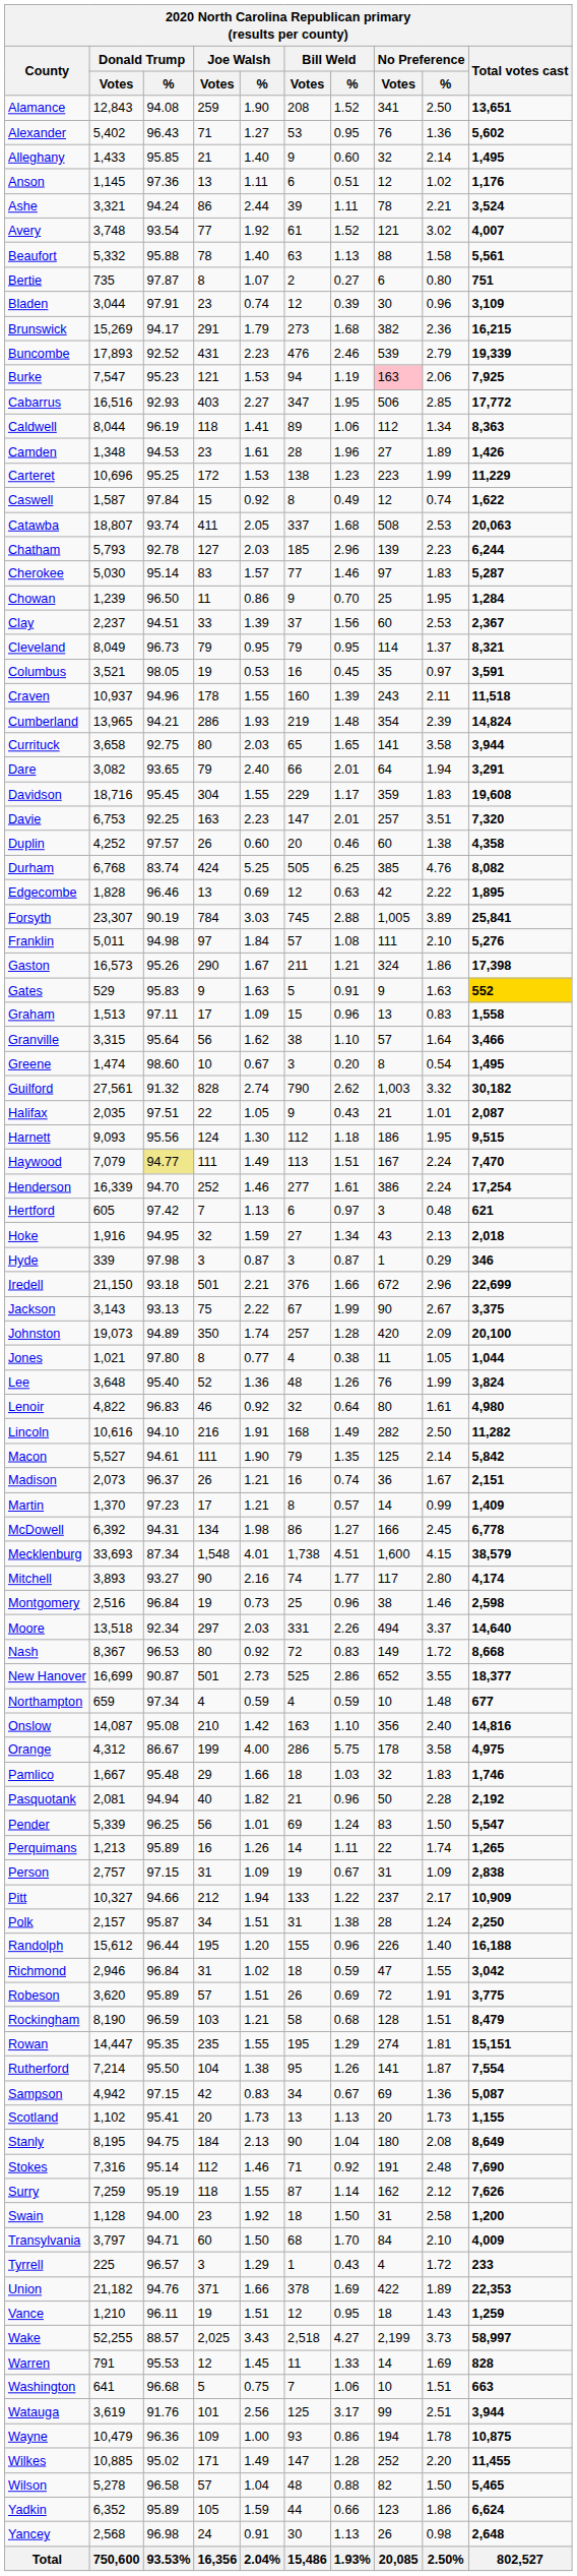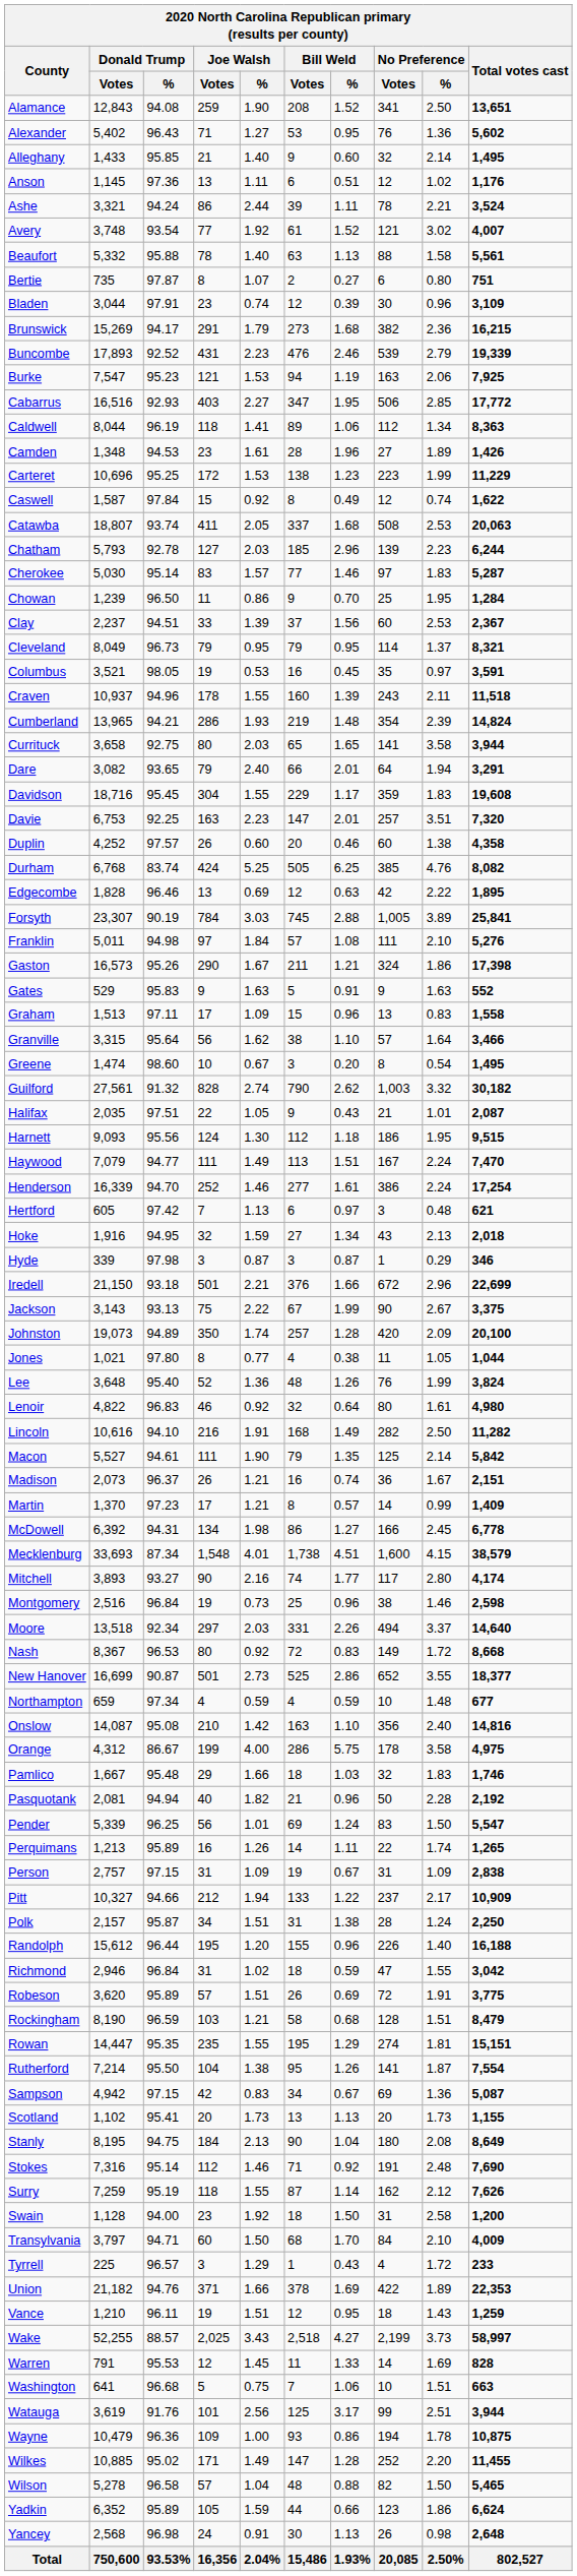Burke | No Preference / Votes: pink background -> no background
Gates | Total votes cast: gold background -> no background
Haywood | Donald Trump / %: khaki background -> no background
